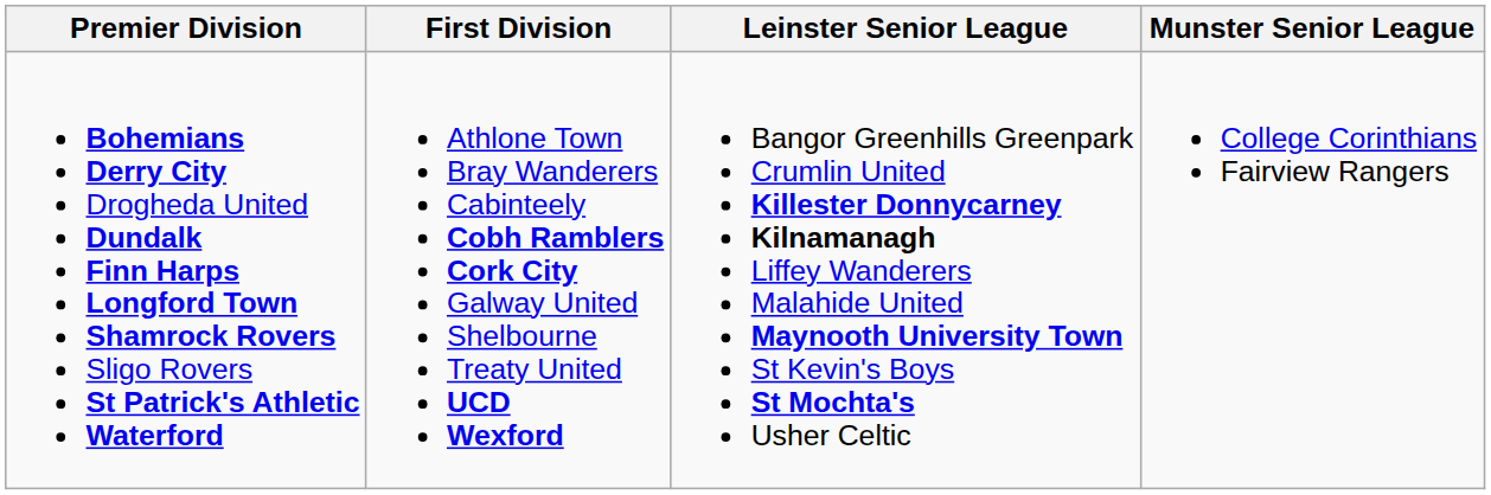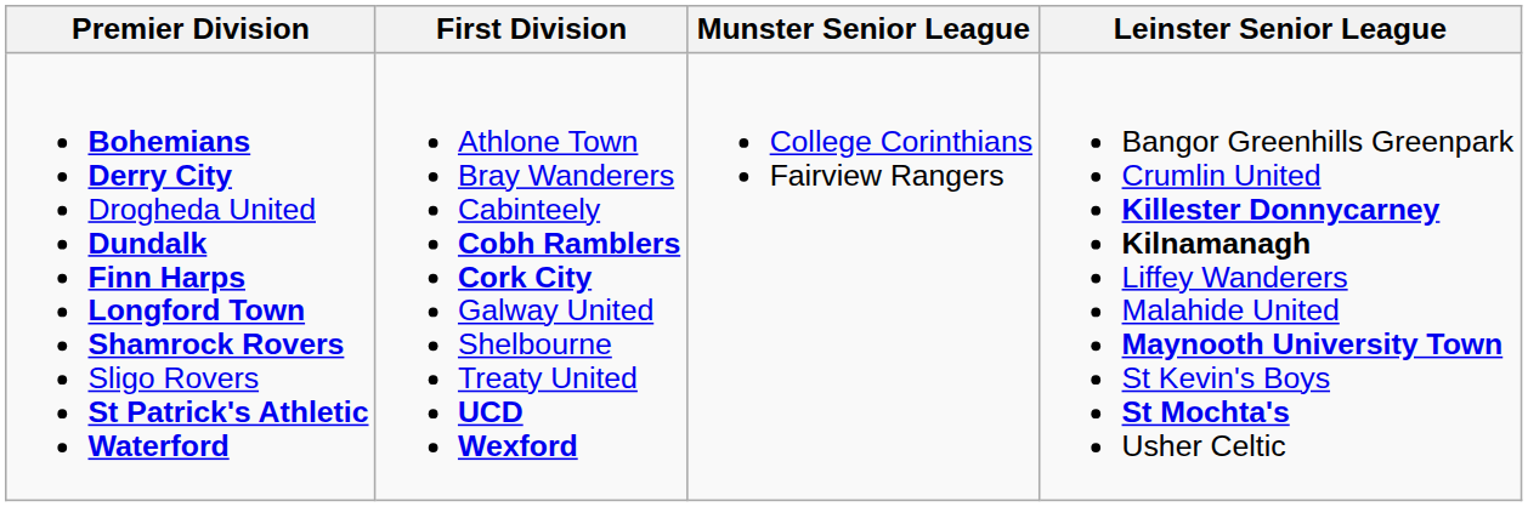columns swapped: Leinster Senior League <-> Munster Senior League
